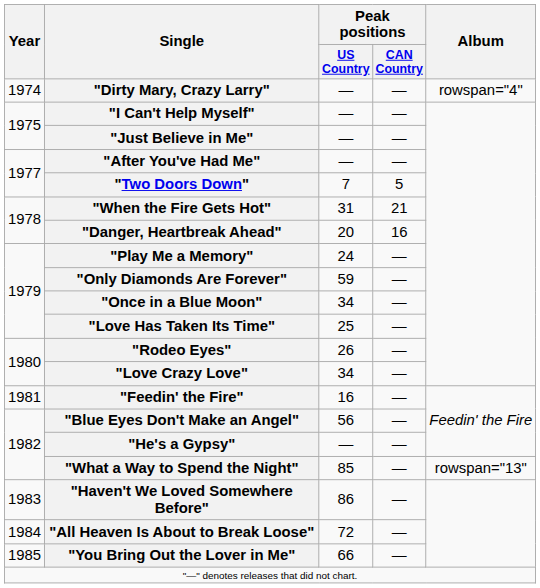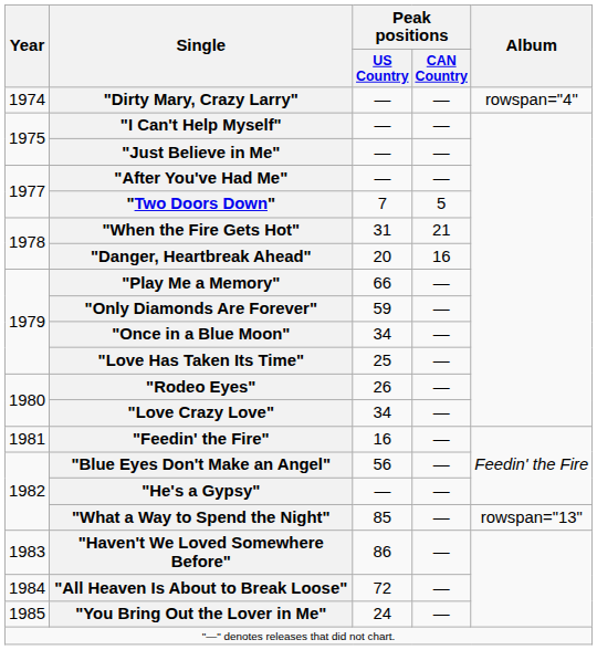"Play Me a Memory" | Peak positions / US Country: 24 -> 66
"You Bring Out the Lover in Me" | Peak positions / US Country: 66 -> 24
